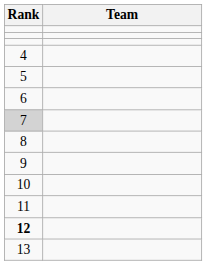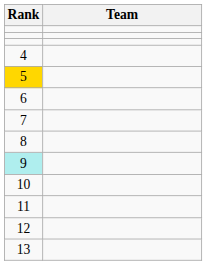row 6 | Rank: no background -> gold background
row 8 | Rank: lightgrey background -> no background
row 10 | Rank: no background -> paleturquoise background
row 13 | Rank: bold -> normal
